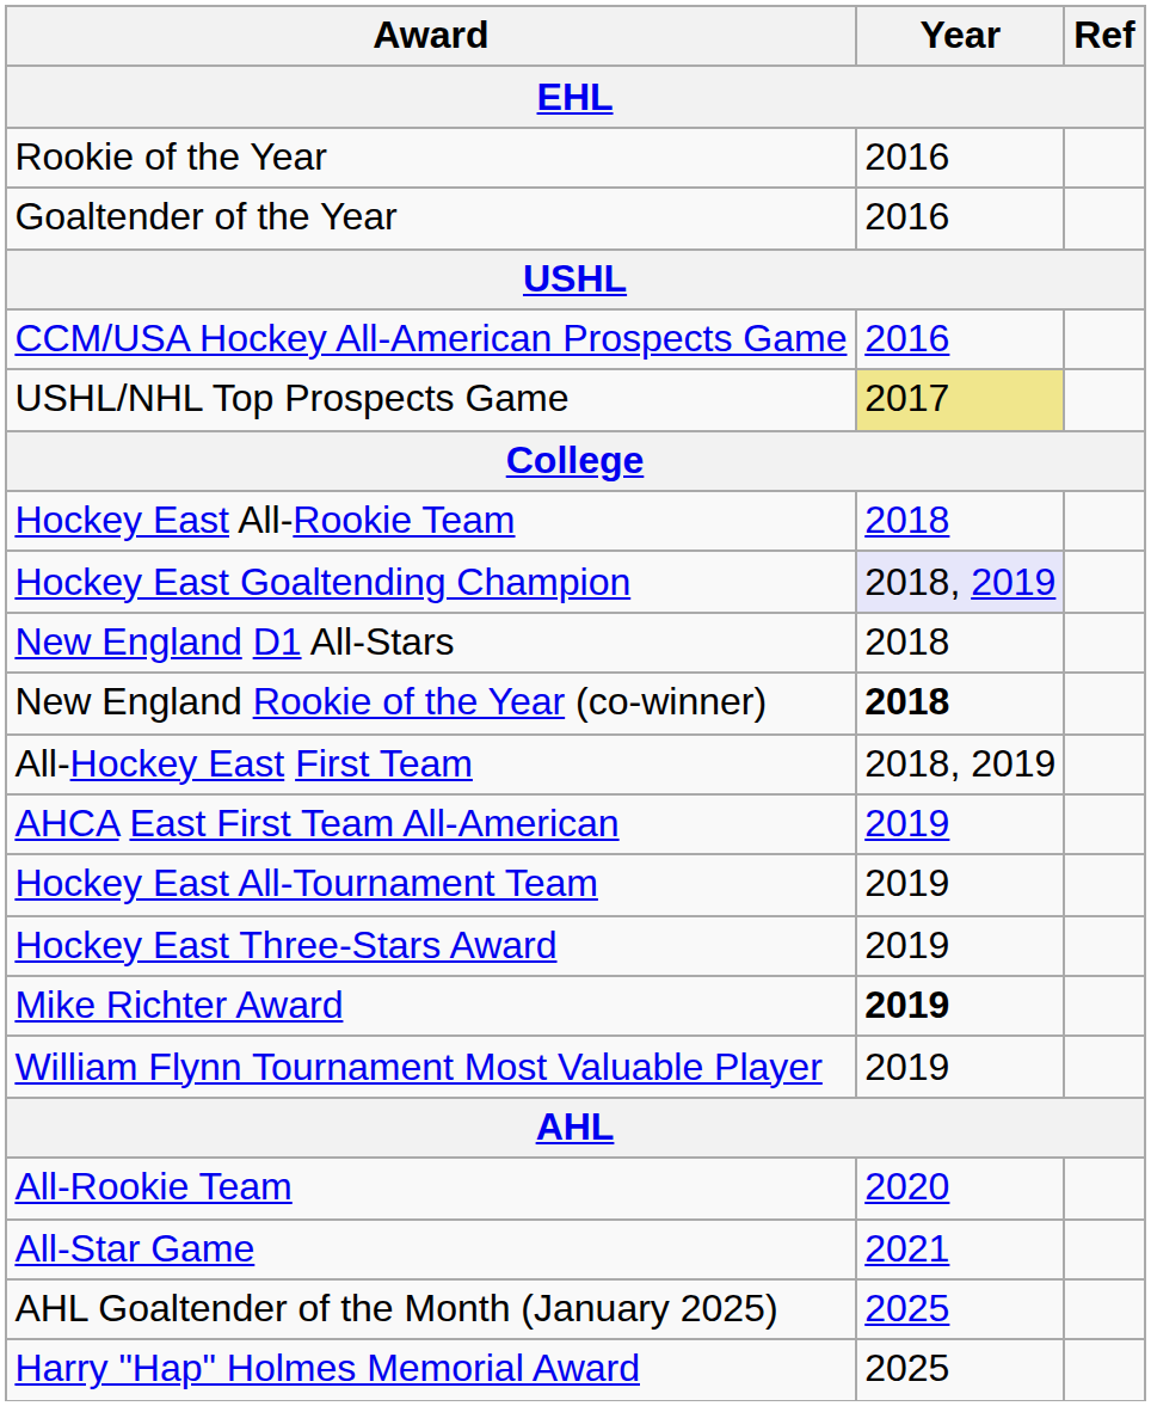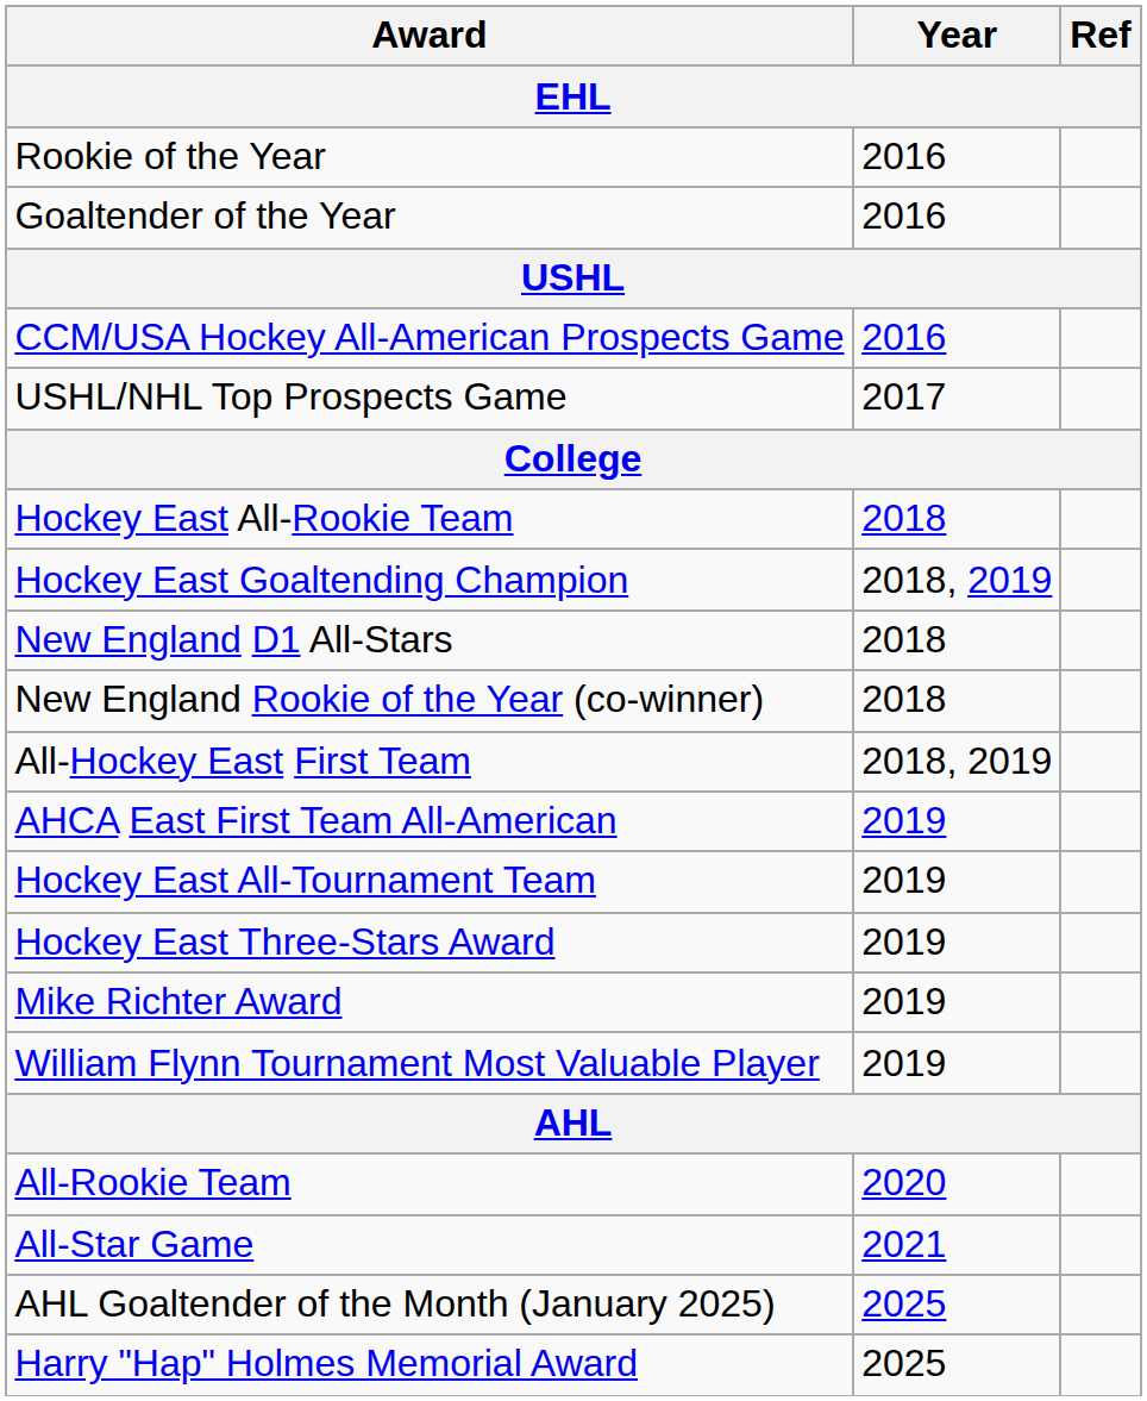USHL/NHL Top Prospects Game | Year: khaki background -> no background
Hockey East Goaltending Champion | Year: lavender background -> no background
New England Rookie of the Year (co-winner) | Year: bold -> normal
Mike Richter Award | Year: bold -> normal
